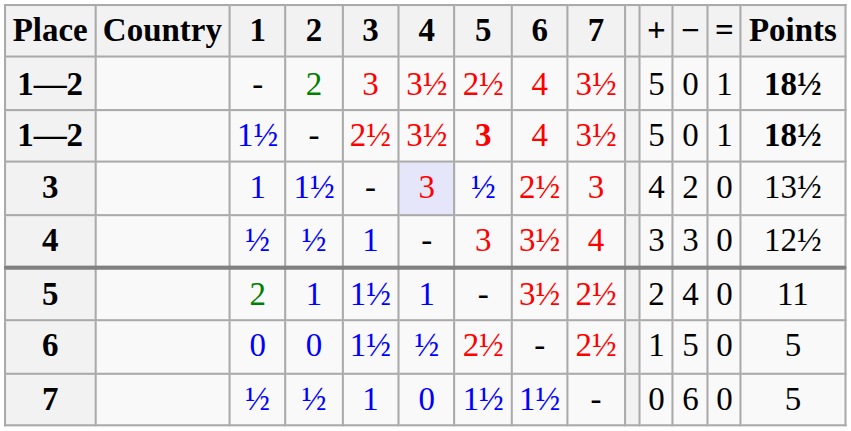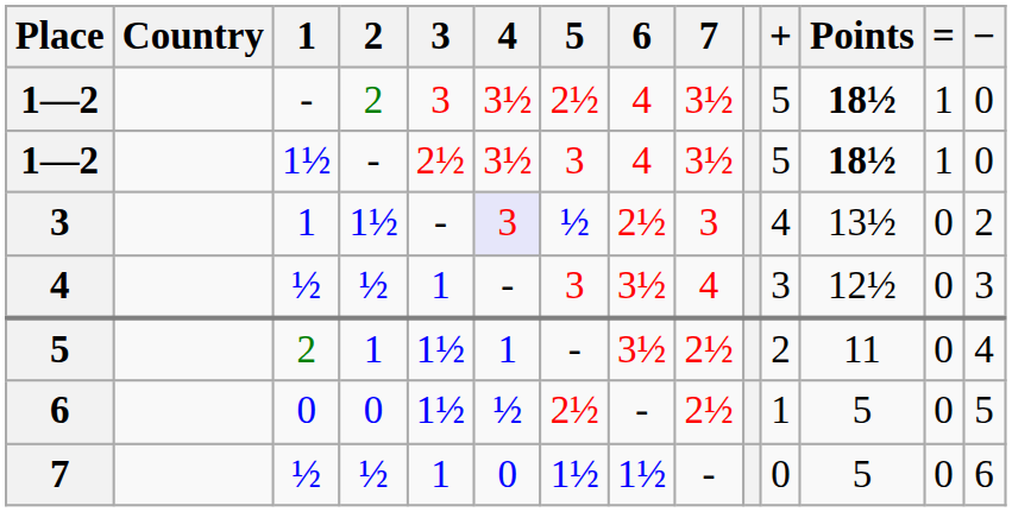columns swapped: − <-> Points
row 3 | 5: bold -> normal
